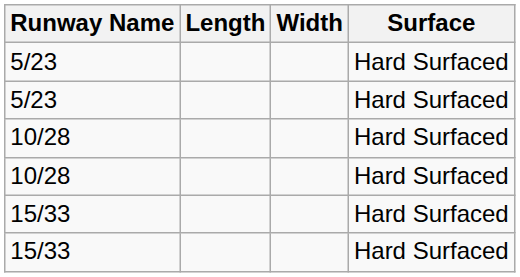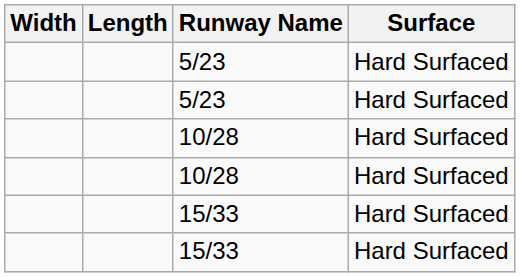columns swapped: Runway Name <-> Width
